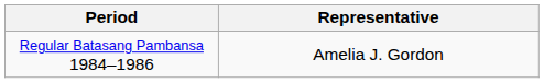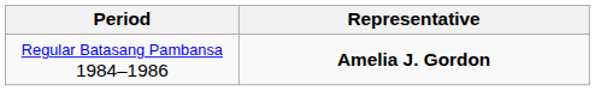Regular Batasang Pambansa 1984–1986 | Representative: normal -> bold
